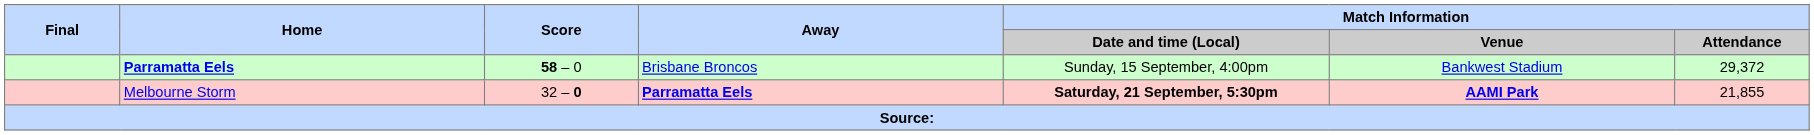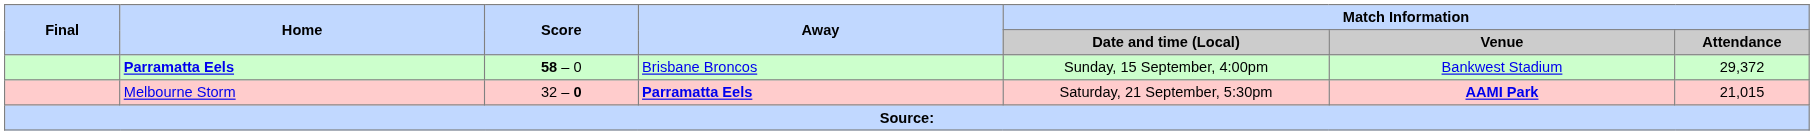Melbourne Storm | Match Information / Date and time (Local): bold -> normal
Melbourne Storm | Match Information / Attendance: 21,855 -> 21,015
